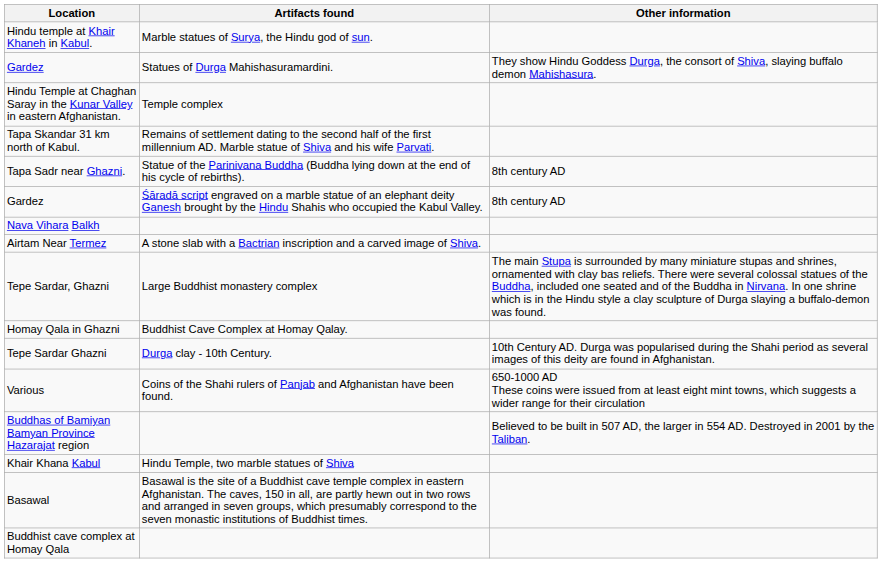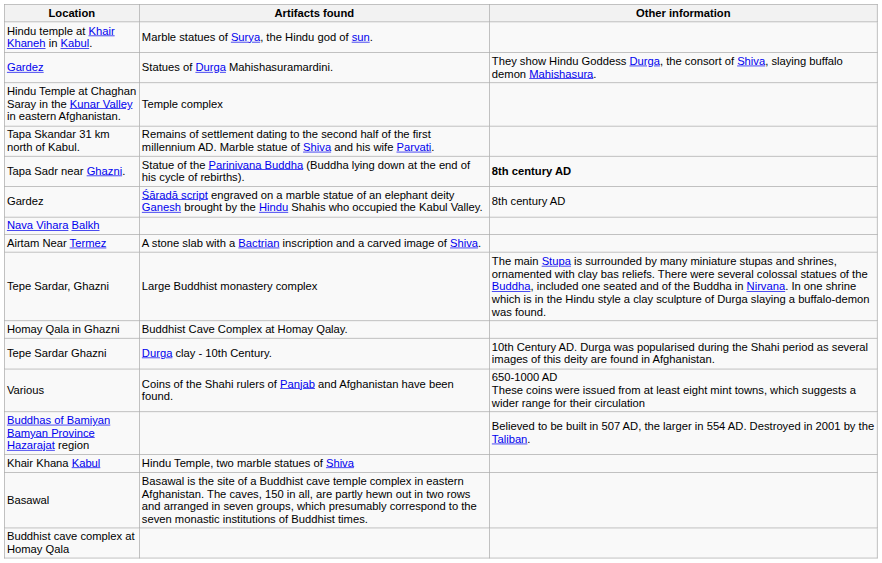Tapa Sadr near Ghazni. | Other information: normal -> bold
